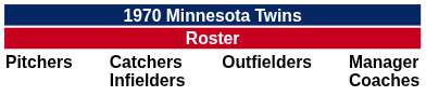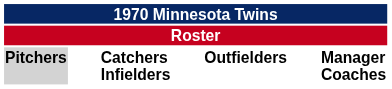Pitchers | column 1: no background -> lightgrey background
